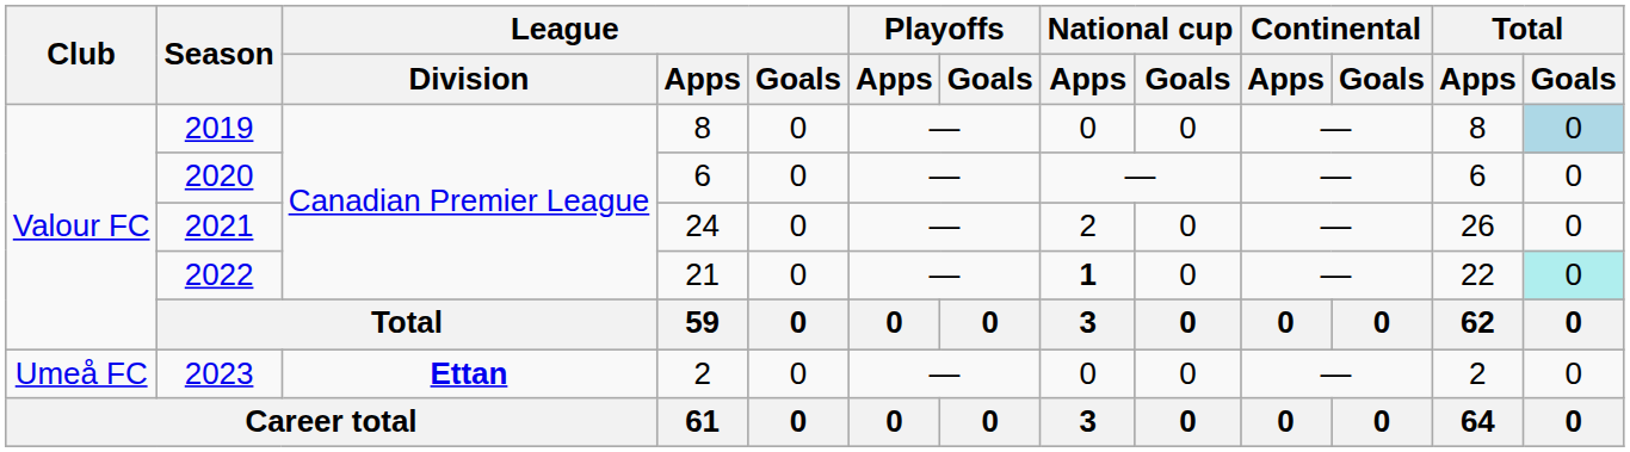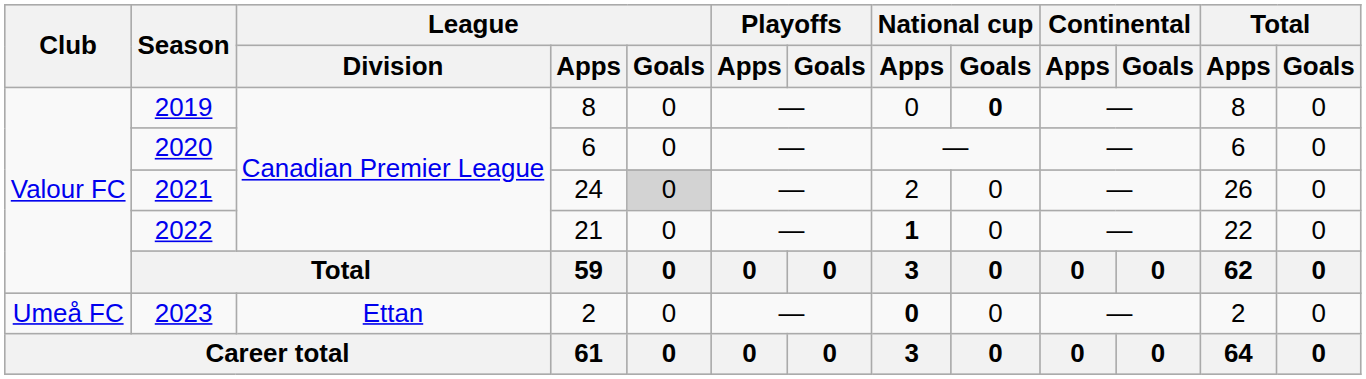2019 | National cup / Goals: normal -> bold
2019 | Total / Goals: lightblue background -> no background
2021 | League / Goals: no background -> lightgrey background
2022 | Total / Goals: paleturquoise background -> no background
2023 | League / Division: bold -> normal
2023 | National cup / Apps: normal -> bold
